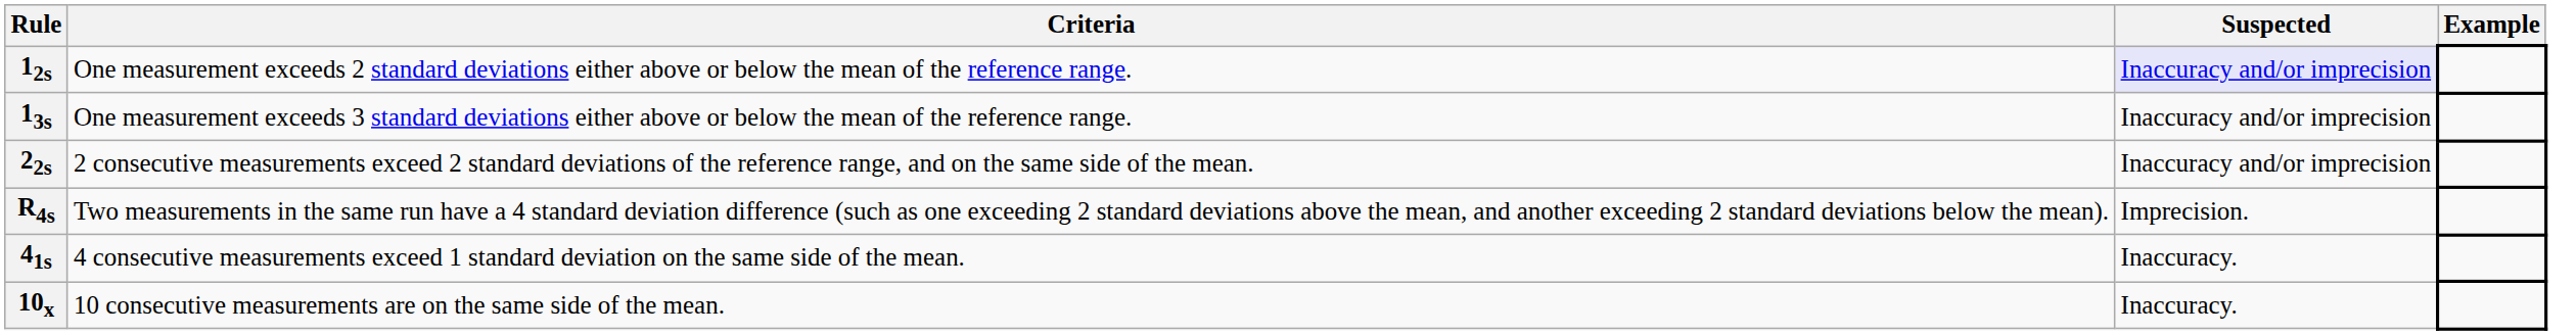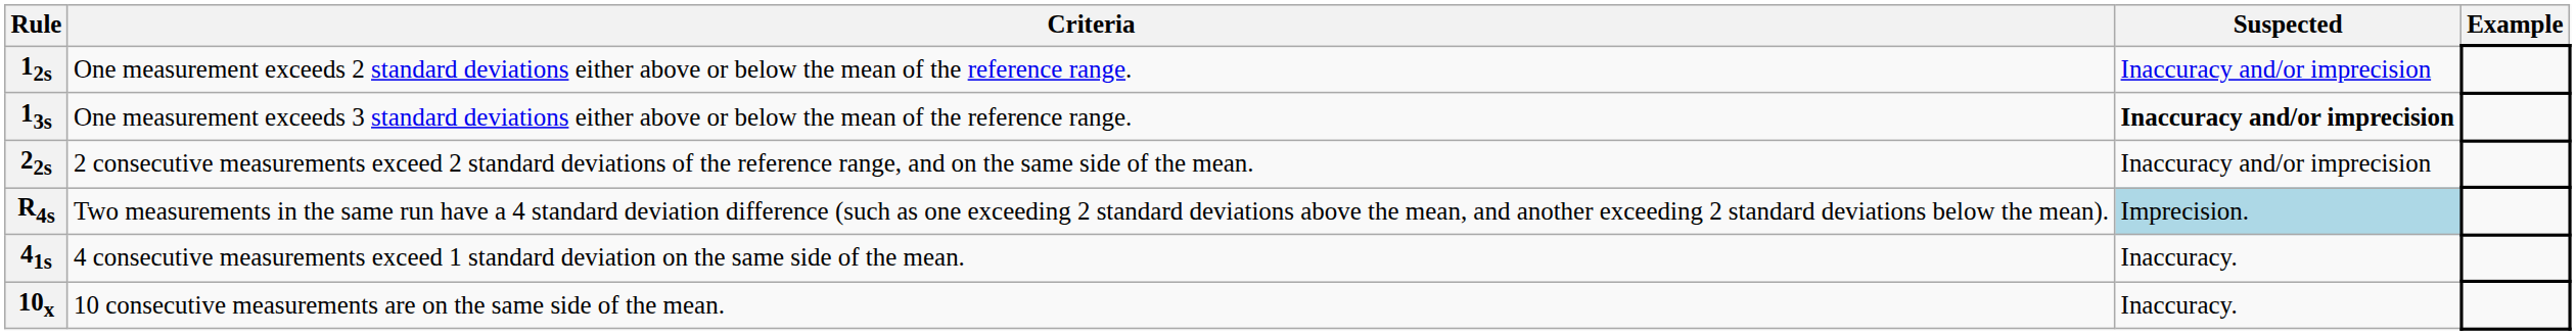row 2 | Suspected: lavender background -> no background
row 3 | Suspected: normal -> bold
row 5 | Suspected: no background -> lightblue background
